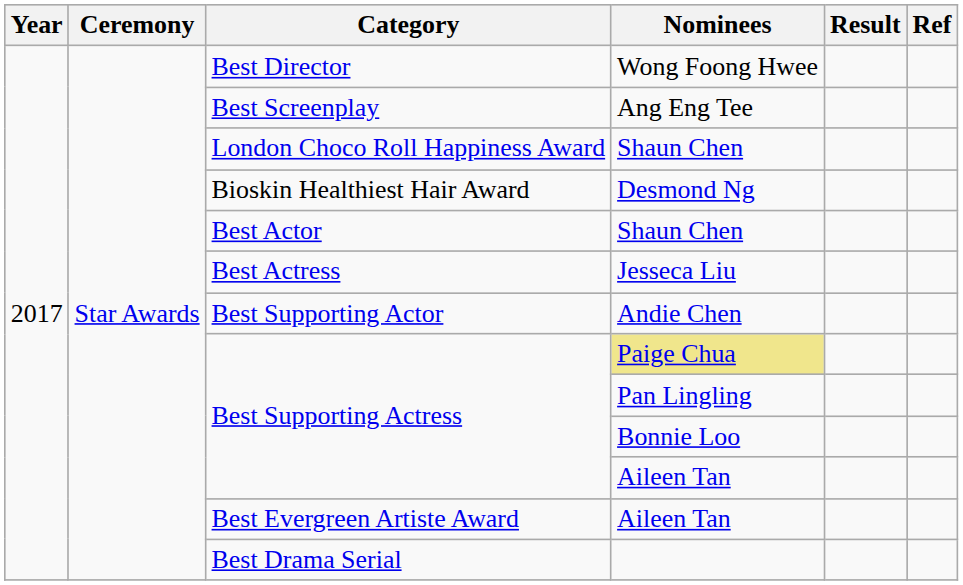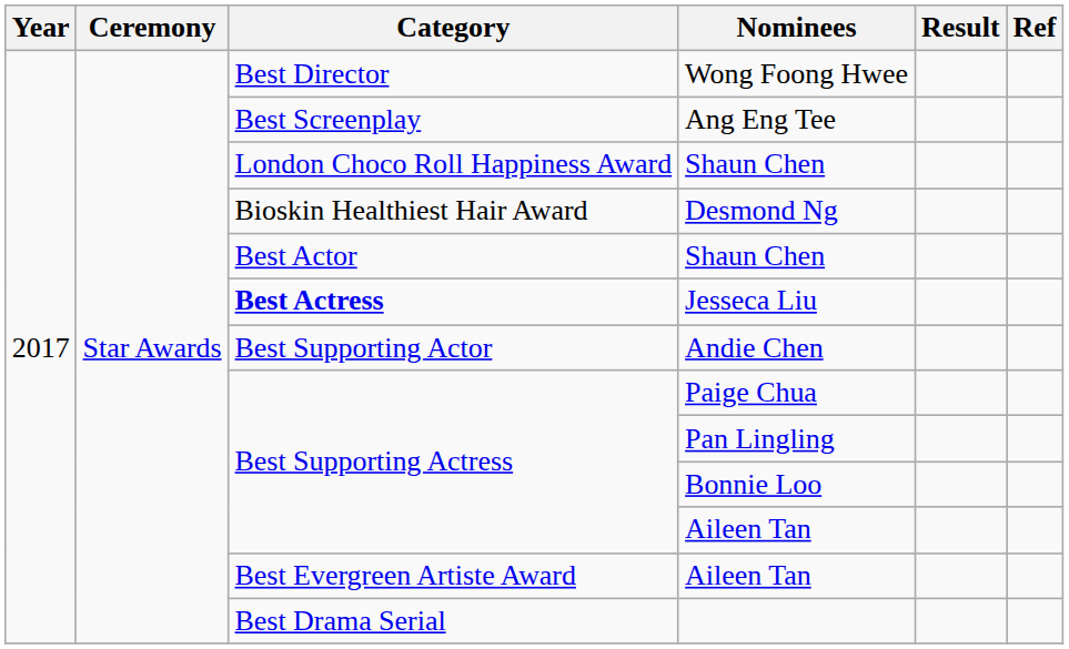Jesseca Liu | Category: normal -> bold
Paige Chua | Nominees: khaki background -> no background
